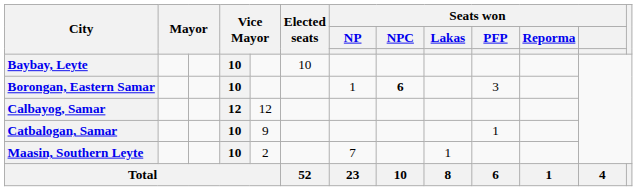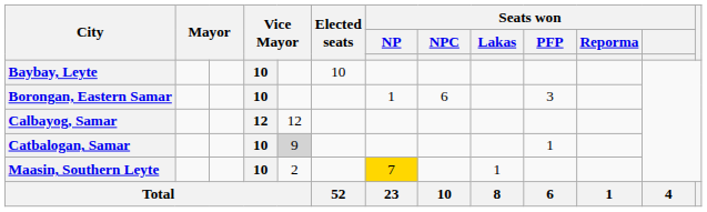Borongan, Eastern Samar | Seats won / NPC: bold -> normal
Catbalogan, Samar | column 5: no background -> lightgrey background
Maasin, Southern Leyte | Seats won / NP: no background -> gold background
